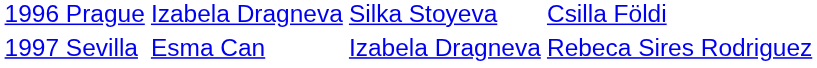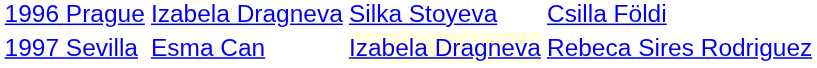1997 Sevilla | column 3: no background -> lightyellow background
